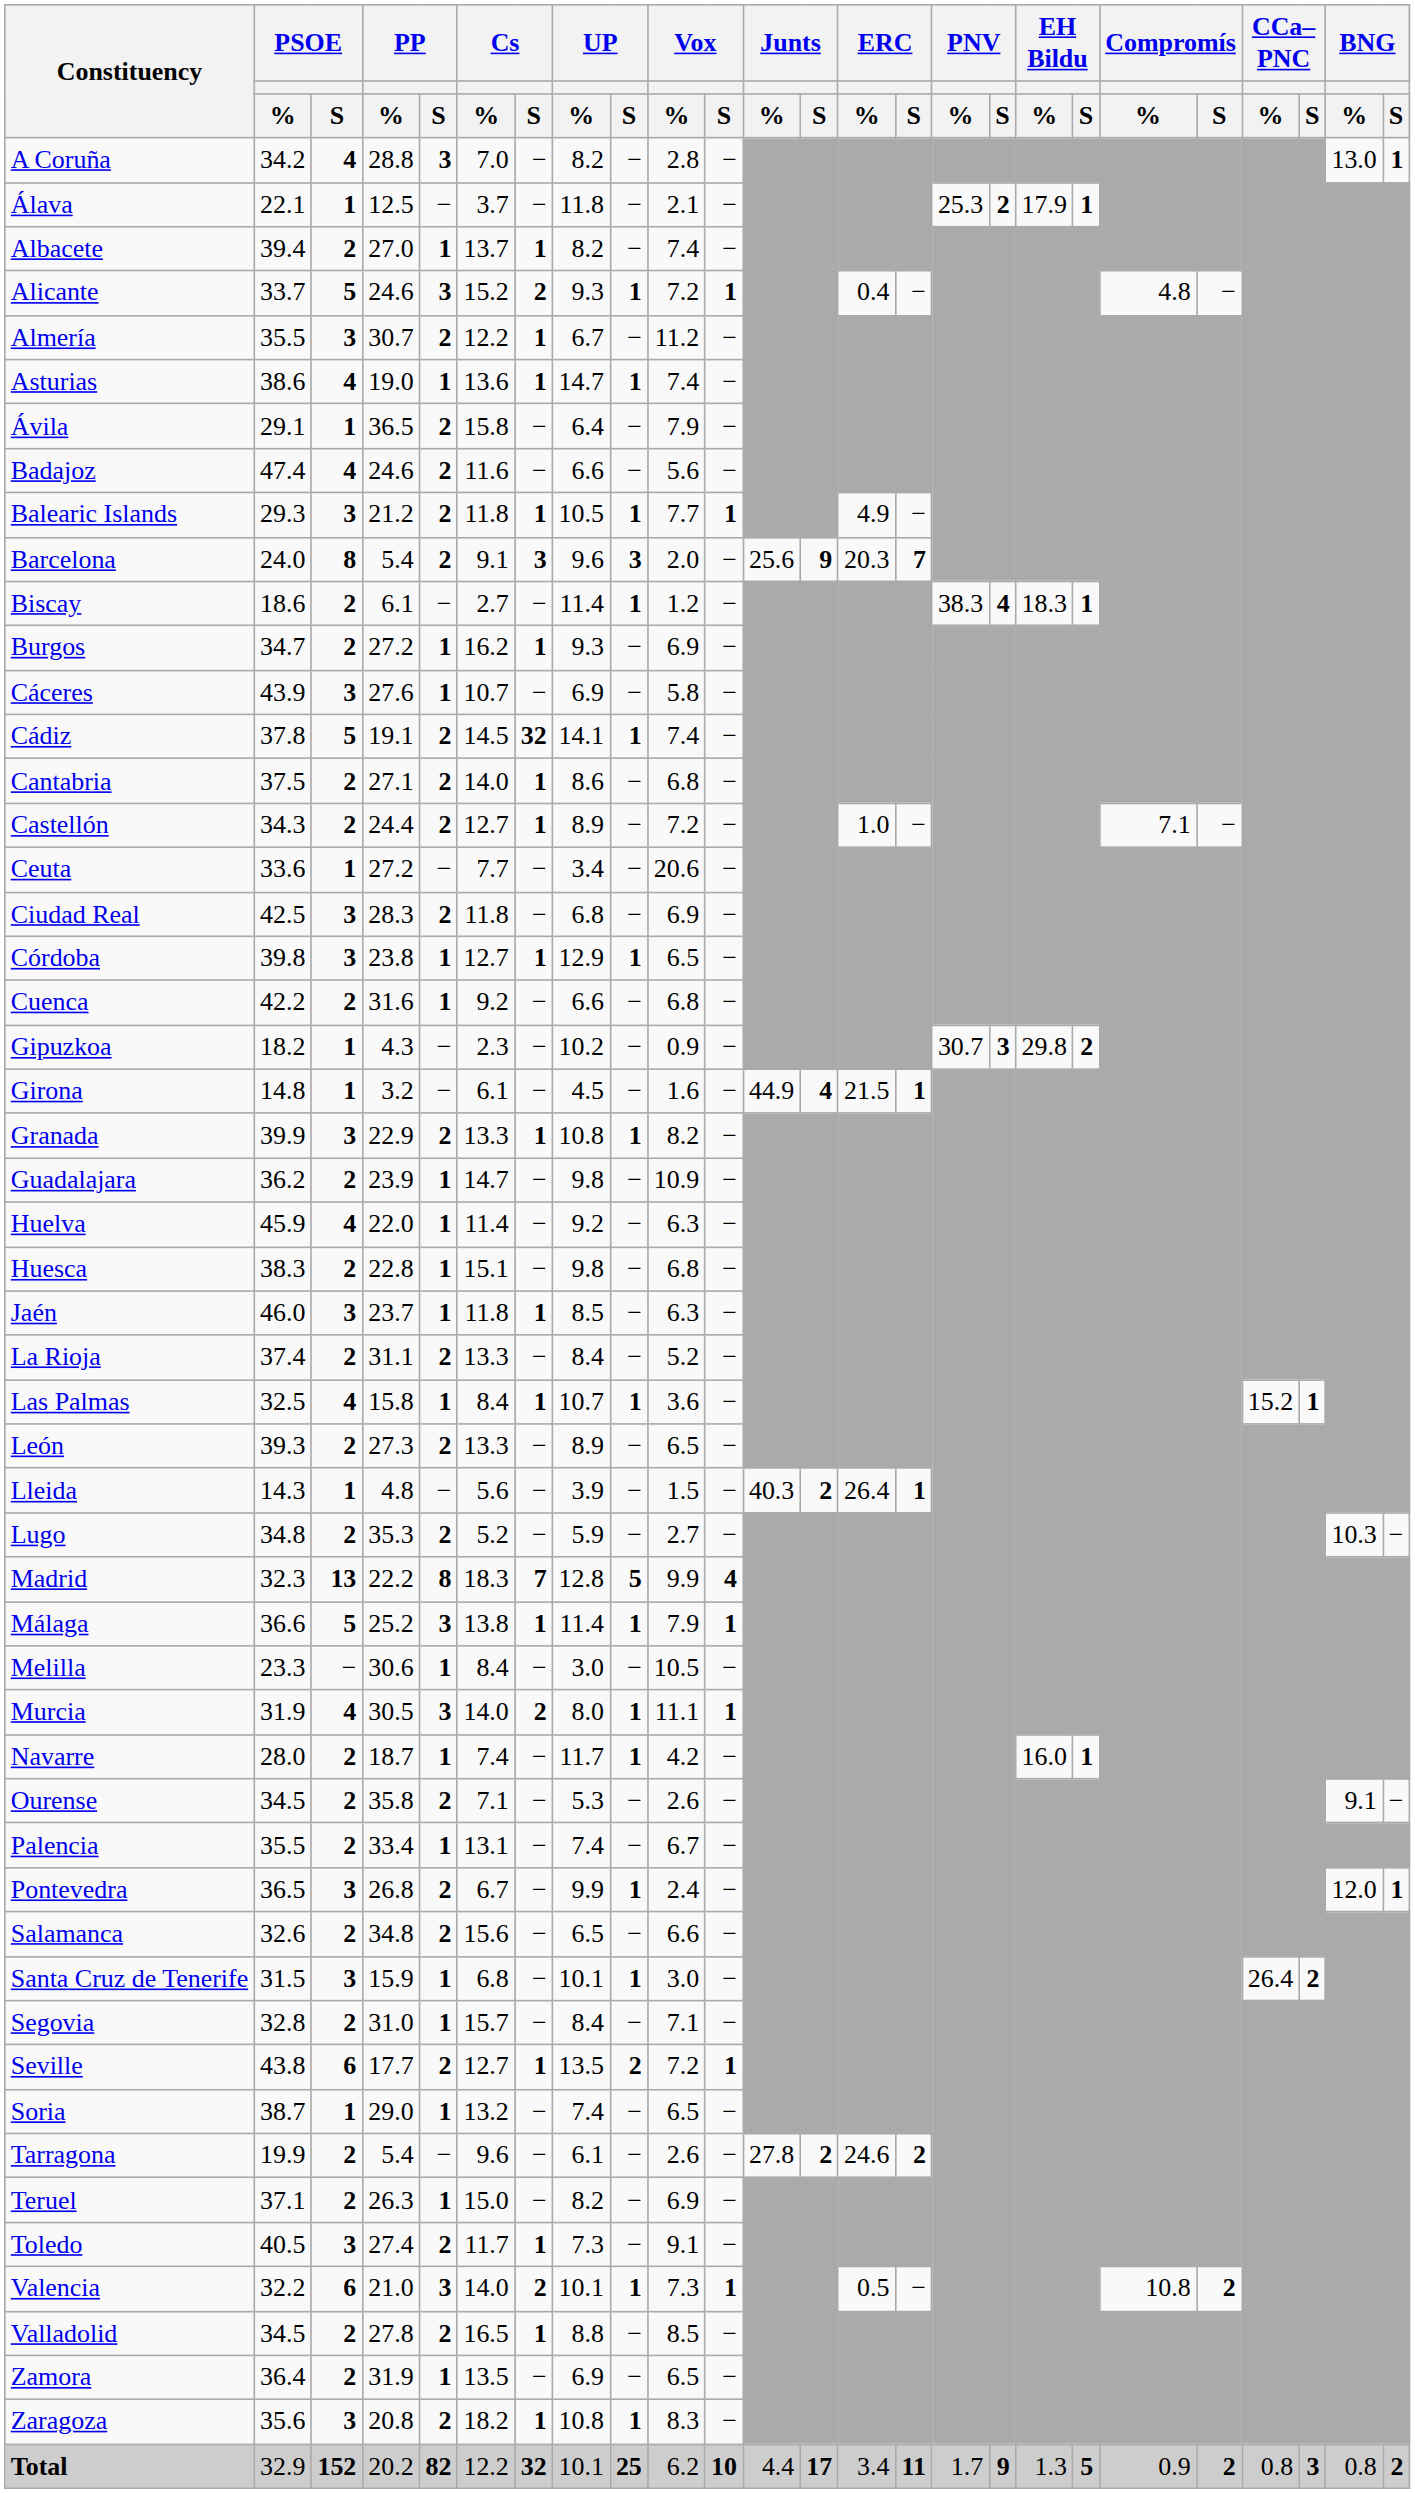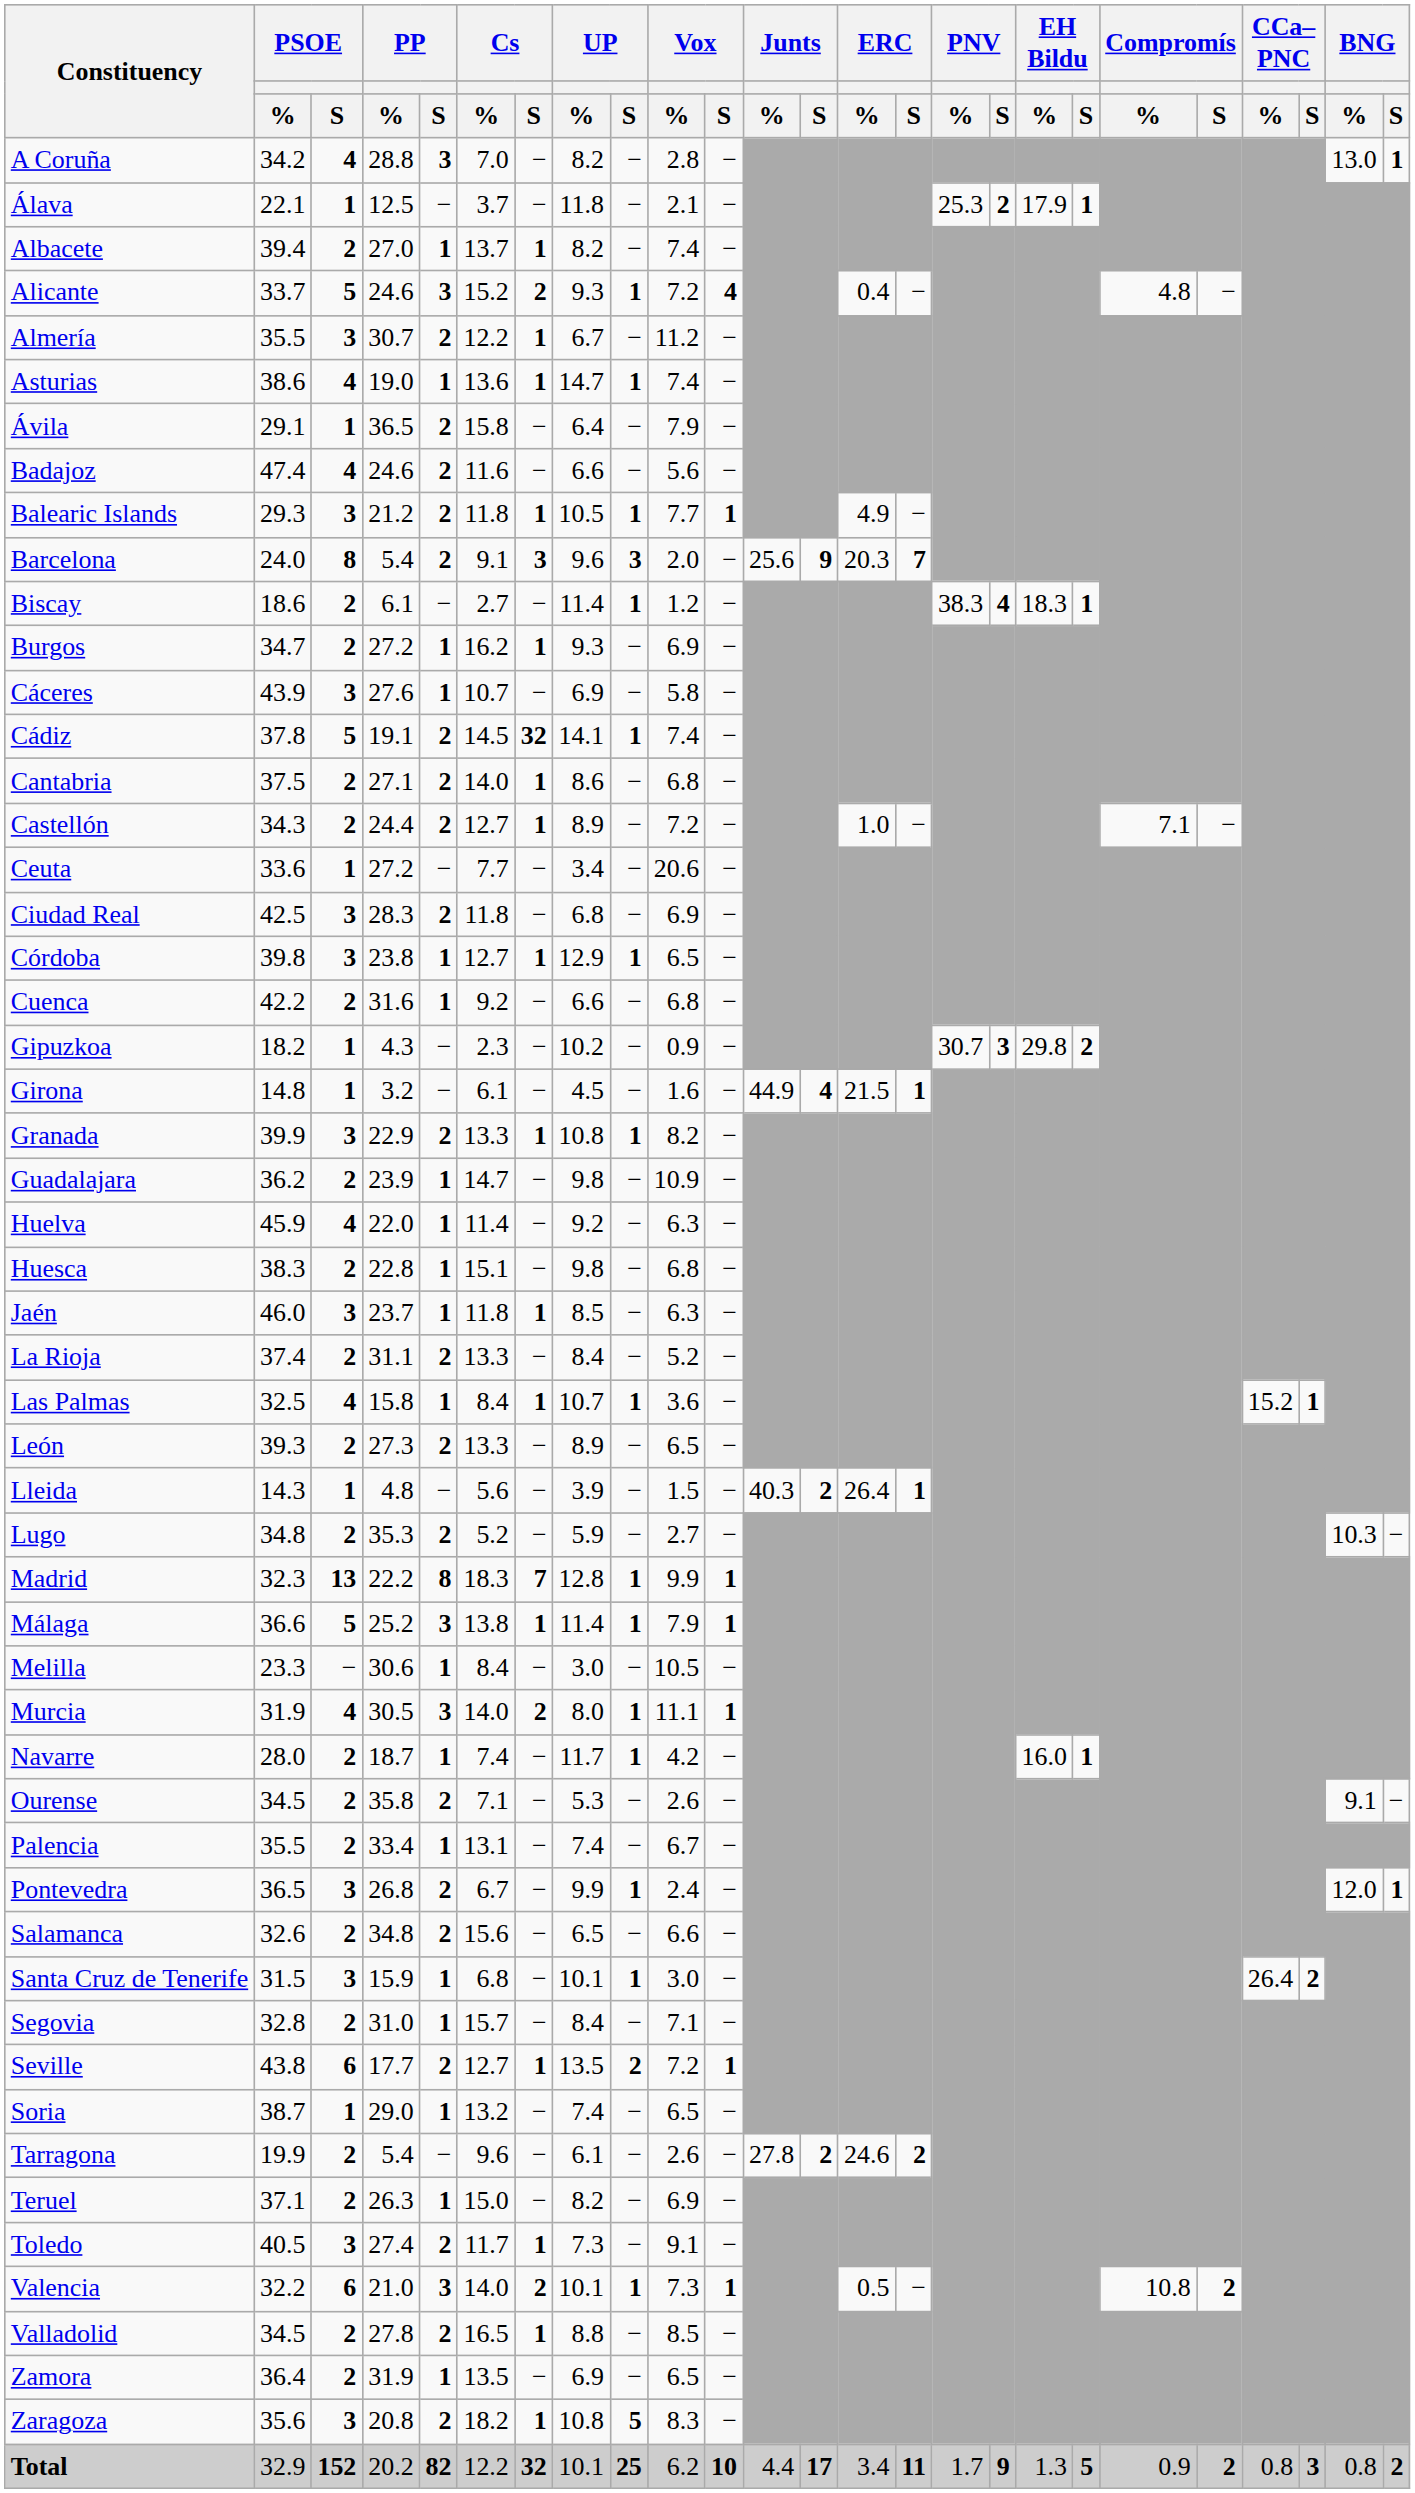Alicante | Vox / S: 1 -> 4
Madrid | UP / S: 5 -> 1
Madrid | Vox / S: 4 -> 1
Zaragoza | UP / S: 1 -> 5
